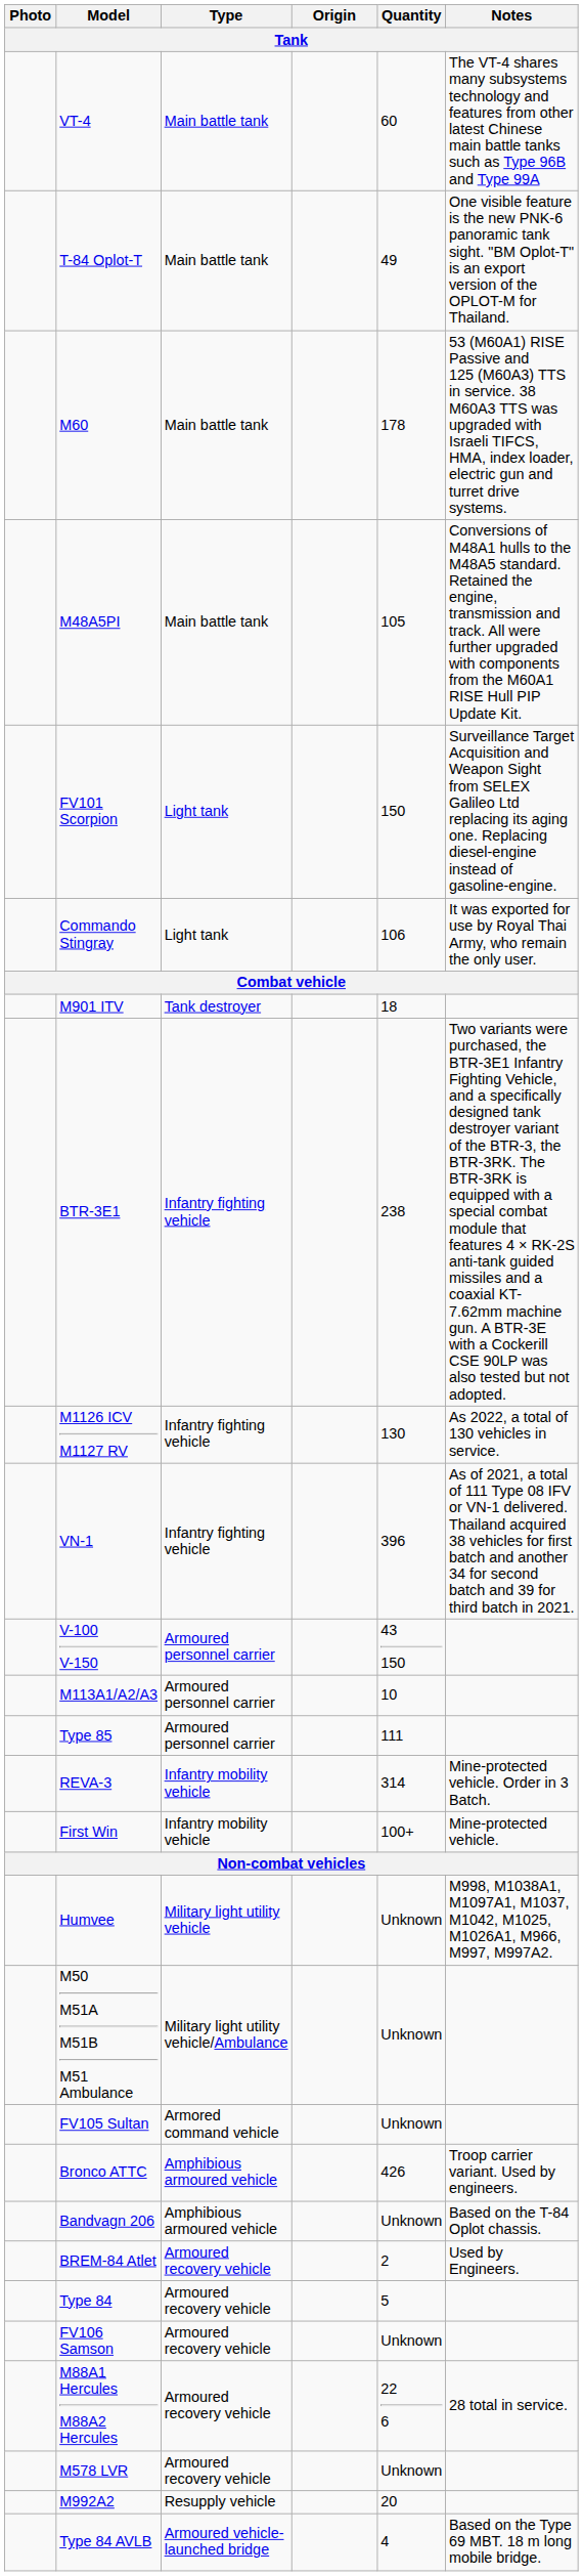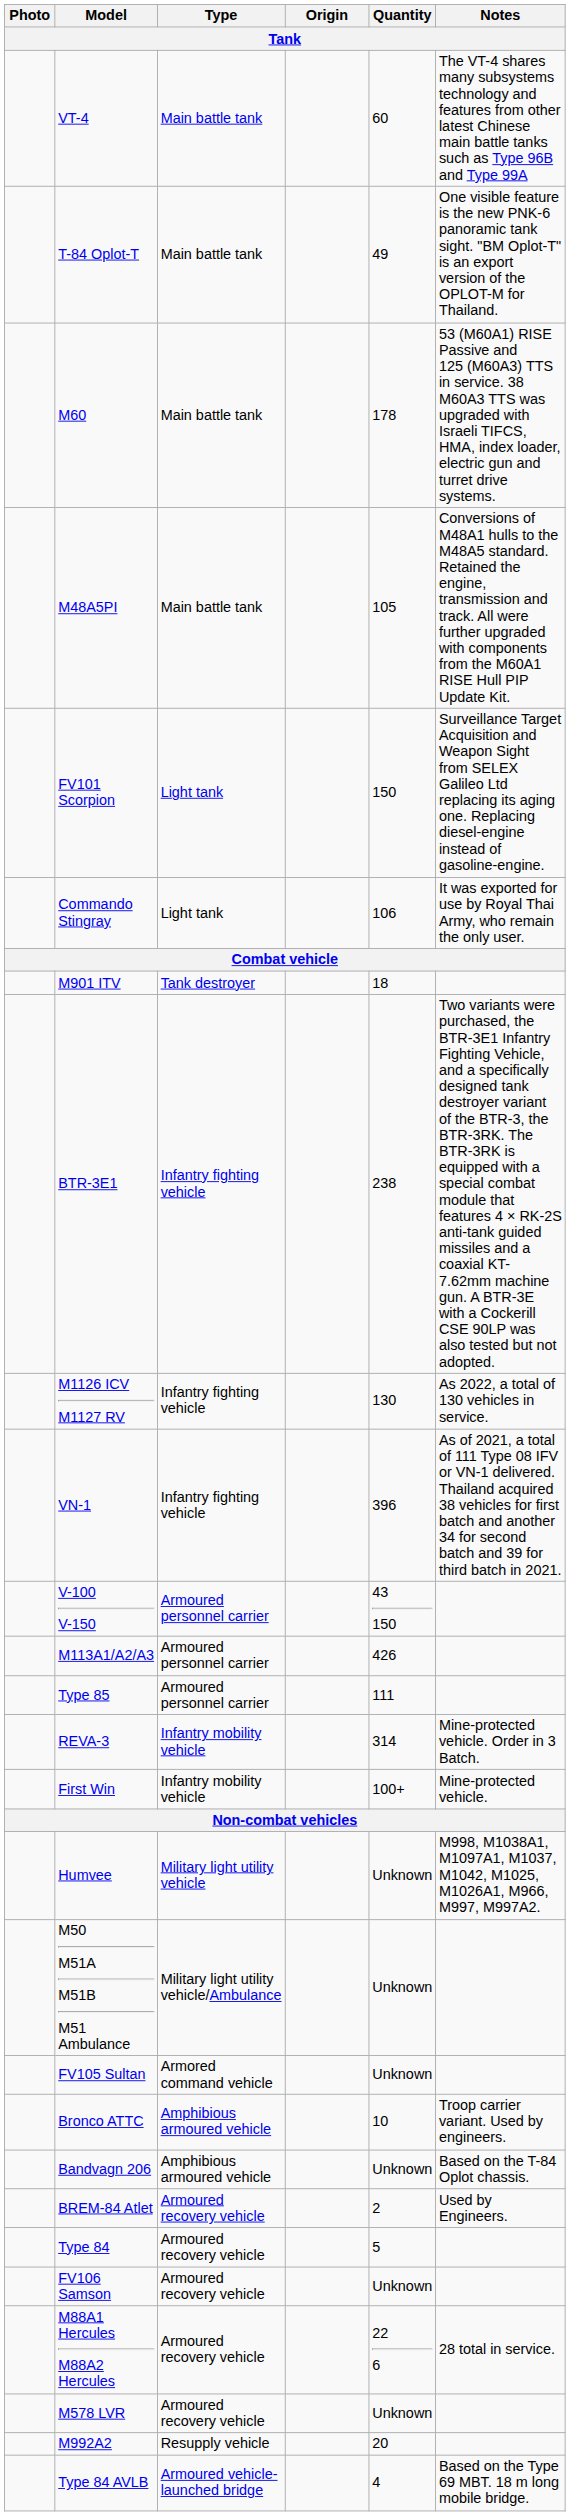M113A1/A2/A3 | Quantity: 10 -> 426
Bronco ATTC | Quantity: 426 -> 10
